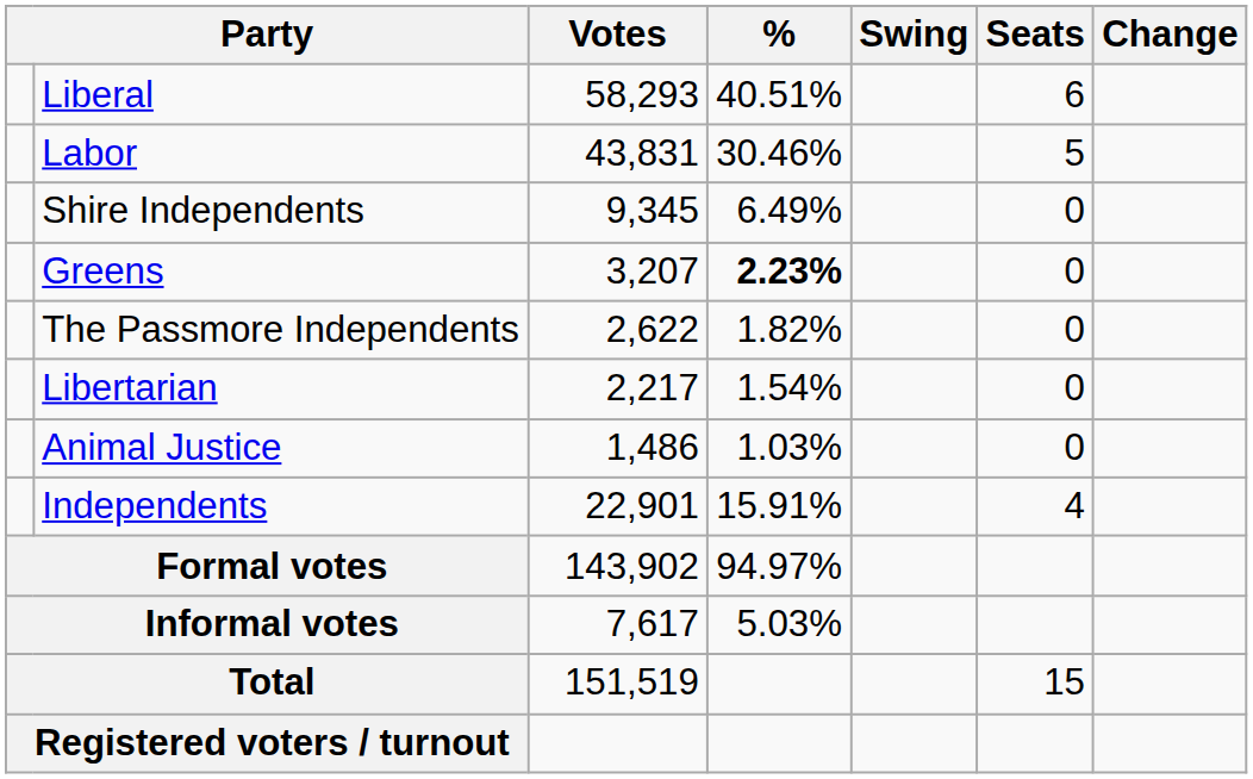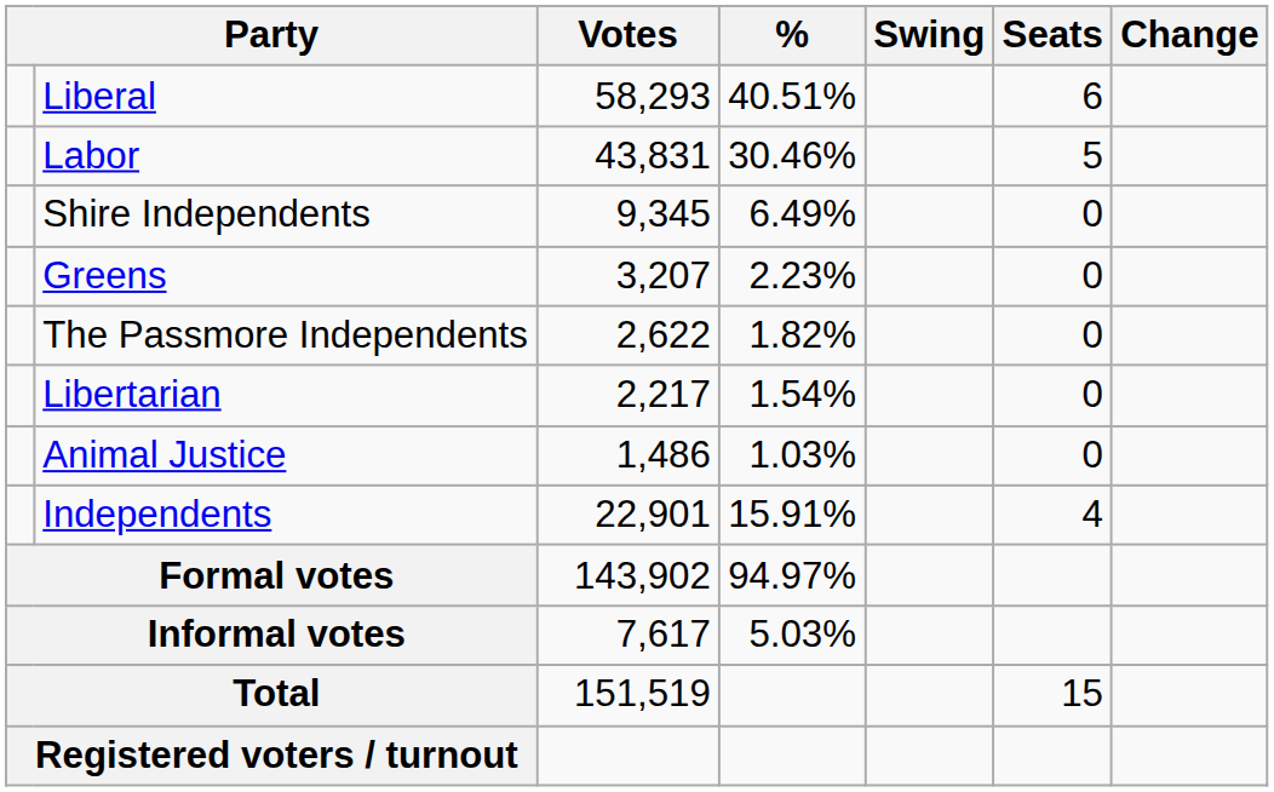Greens | %: bold -> normal
